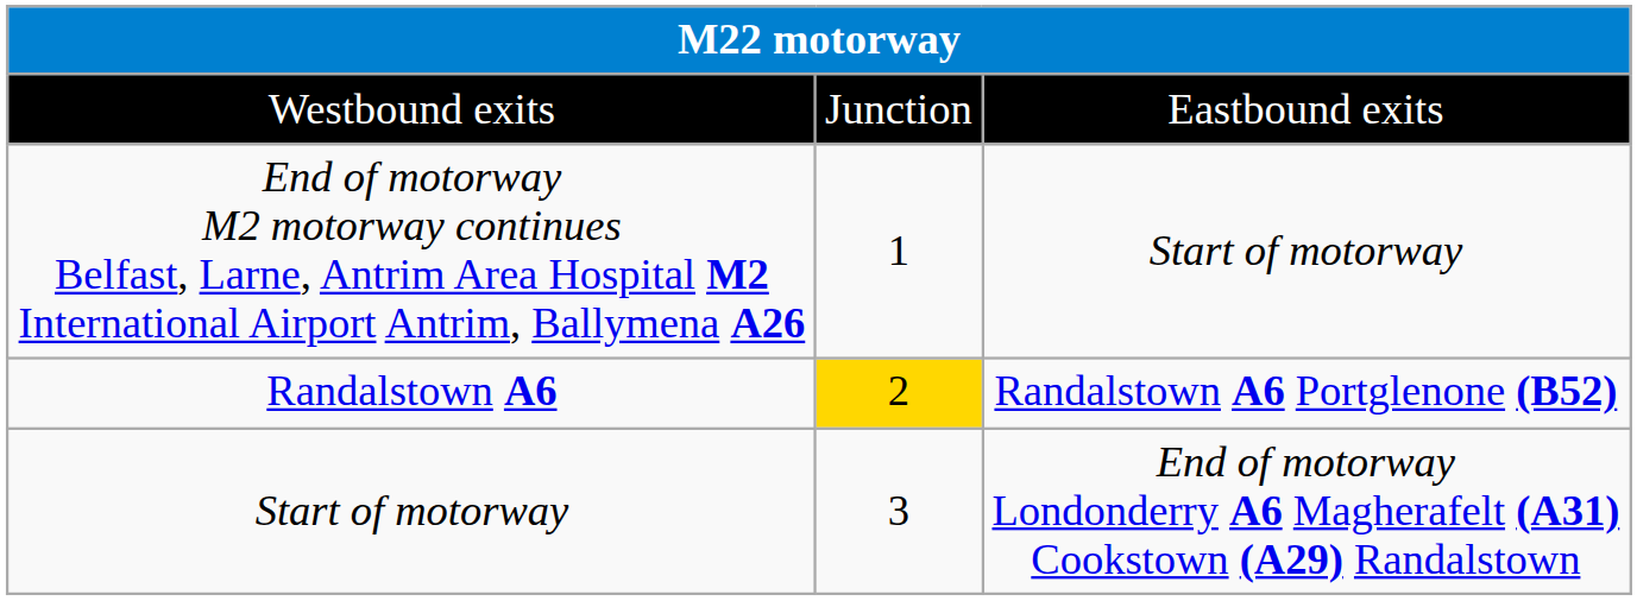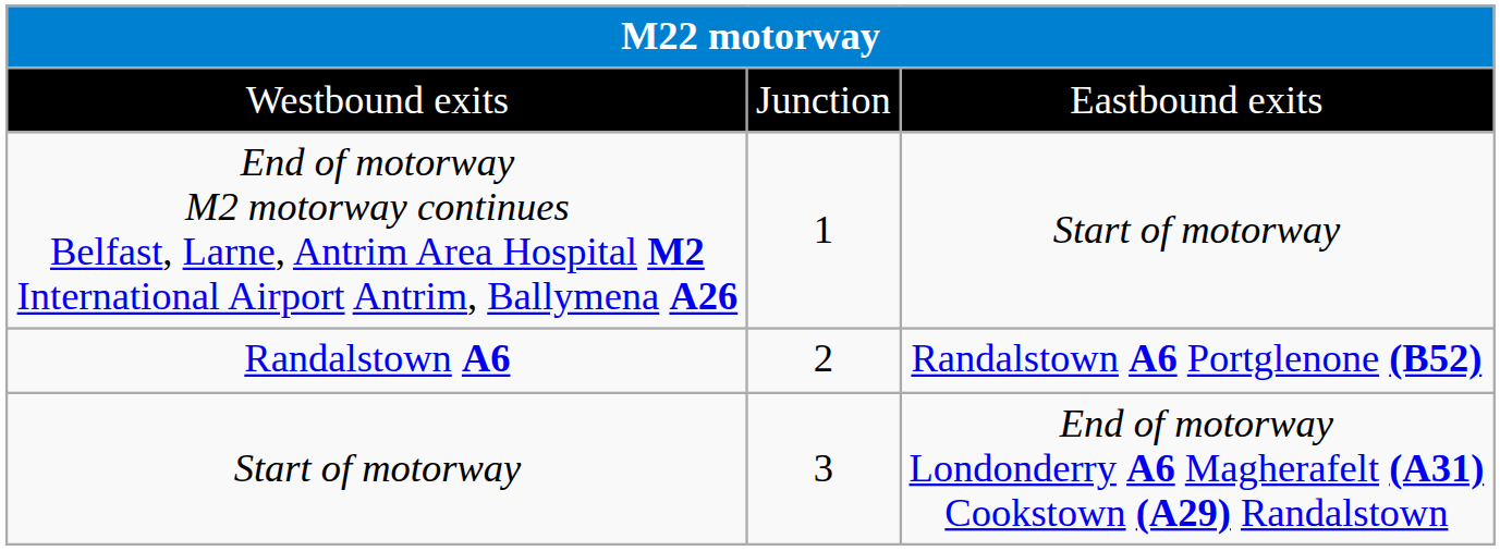Randalstown A6 | column 2: gold background -> no background
